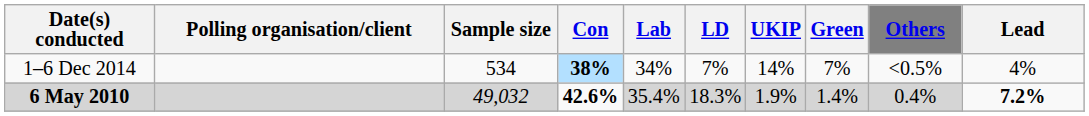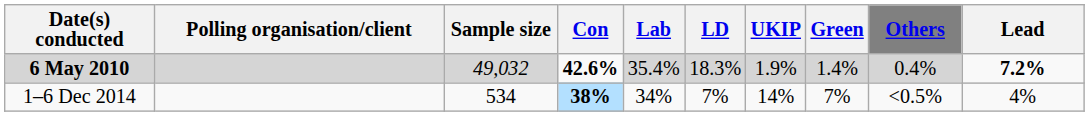rows swapped: 1–6 Dec 2014 <-> 6 May 2010
